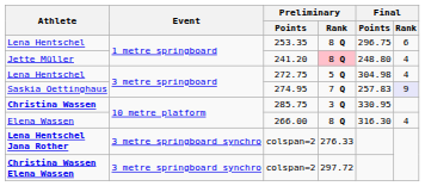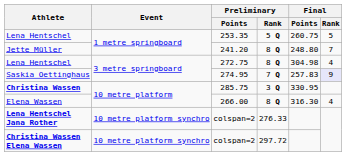Lena Hentschel / 253.35 | Preliminary / Rank: 8 Q -> 5 Q
Lena Hentschel / 253.35 | Final / Points: 296.75 -> 260.75
Lena Hentschel / 253.35 | Final / Rank: 6 -> 5
Jette Müller | Preliminary / Rank: pink background -> no background
Jette Müller | Final / Rank: 4 -> 7
Lena Hentschel / 272.75 | Preliminary / Rank: 5 Q -> 8 Q
Lena Hentschel Jana Rother | Event: 3 metre springboard synchro -> 10 metre platform synchro
Christina Wassen Elena Wassen | Event: 3 metre springboard synchro -> 10 metre platform synchro
